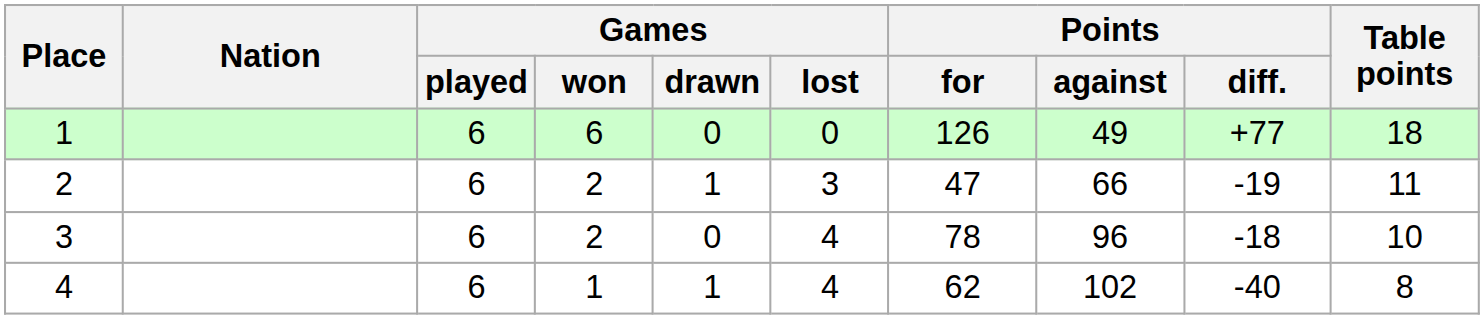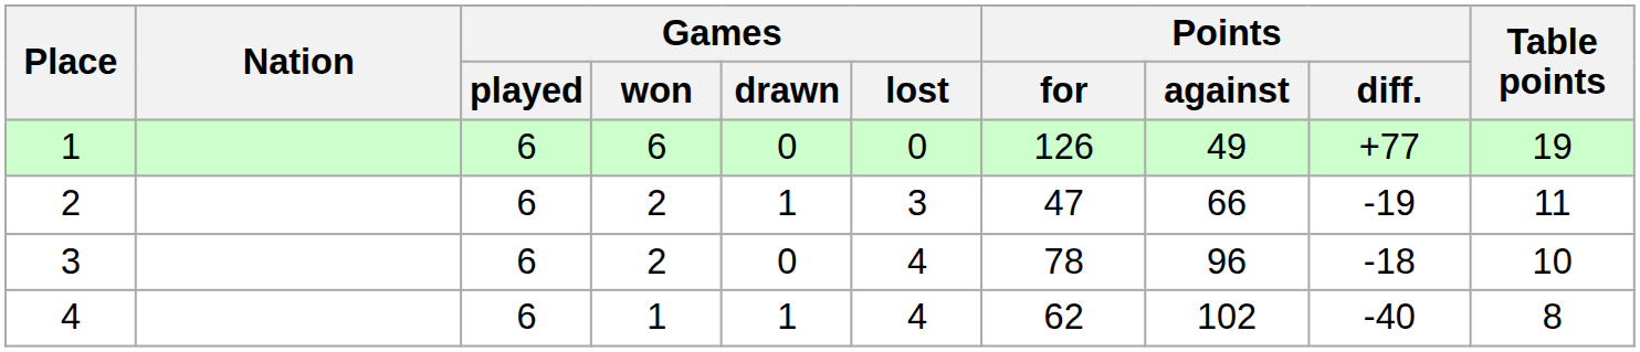row 3 | Table points: 18 -> 19
